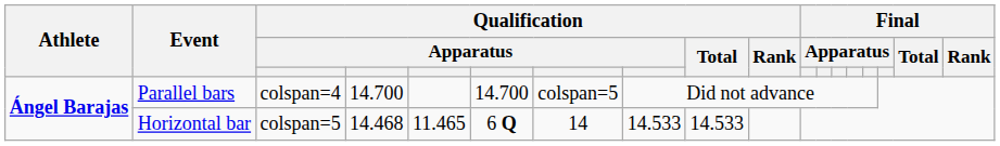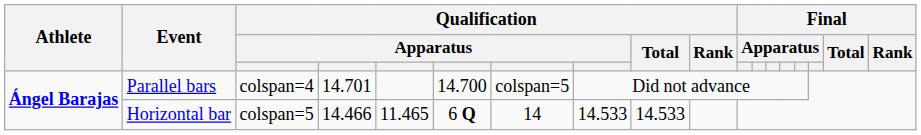Parallel bars | column 4: 14.700 -> 14.701
Horizontal bar | column 4: 14.468 -> 14.466
